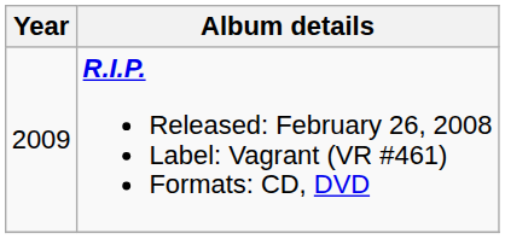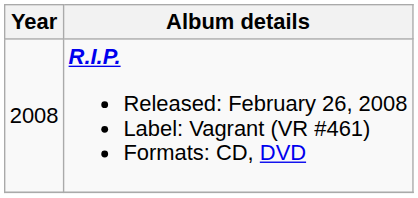row 2 | Year: 2009 -> 2008
